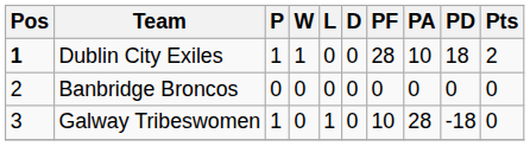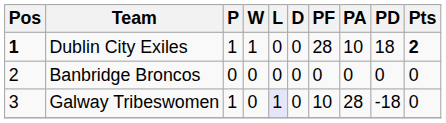Dublin City Exiles | Pts: normal -> bold
Galway Tribeswomen | L: no background -> lavender background
